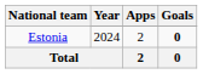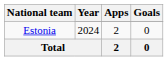2024 | Goals: bold -> normal
